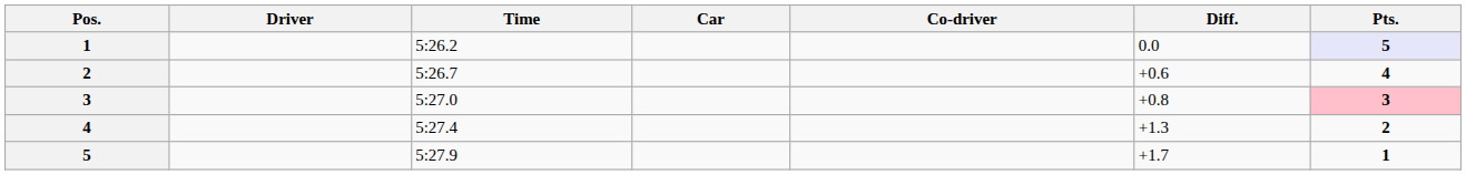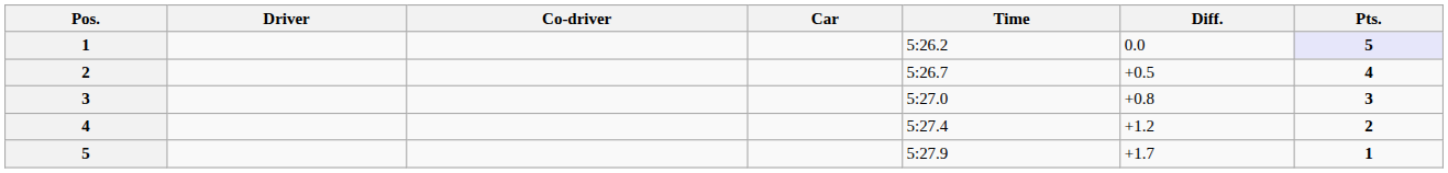columns swapped: Co-driver <-> Time
row 3 | Diff.: +0.6 -> +0.5
row 4 | Pts.: pink background -> no background
row 5 | Diff.: +1.3 -> +1.2
